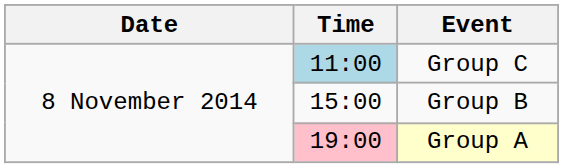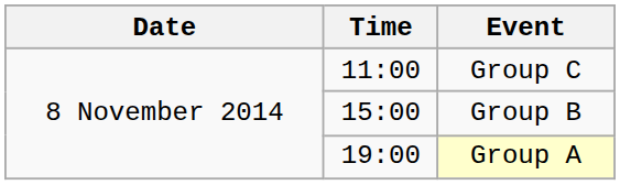Group C | Time: lightblue background -> no background
Group A | Time: pink background -> no background
